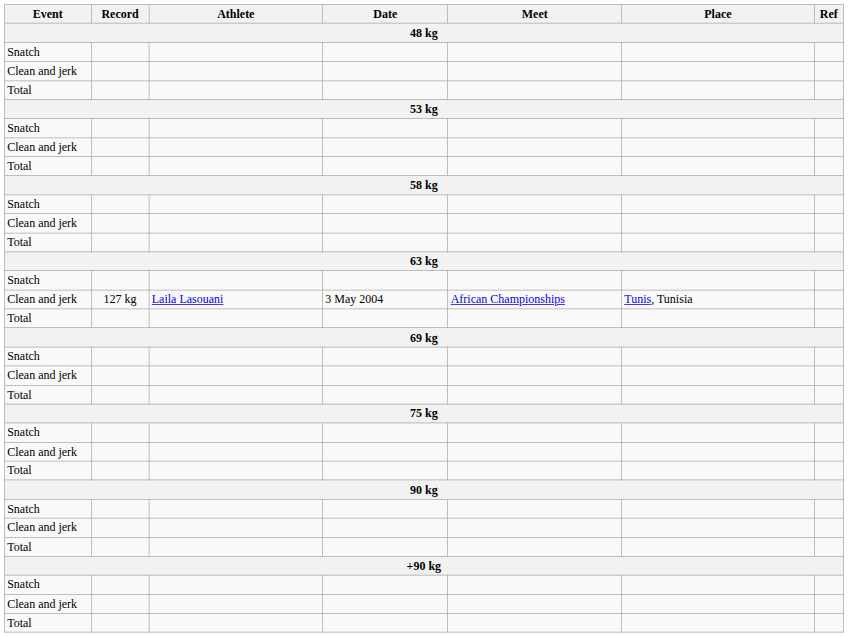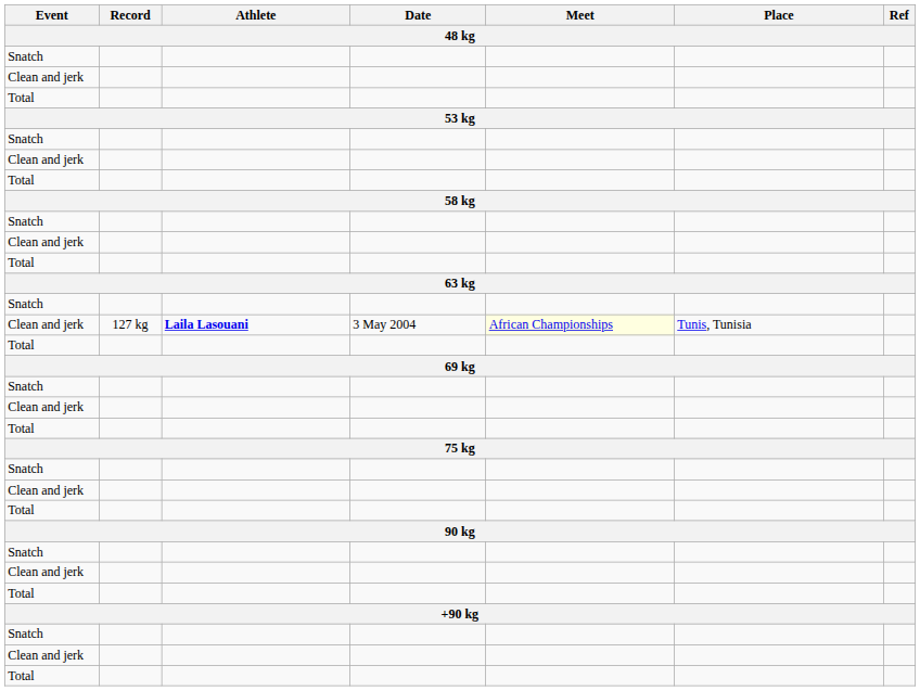Clean and jerk / 127 kg | Athlete: normal -> bold
Clean and jerk / 127 kg | Meet: no background -> lightyellow background
